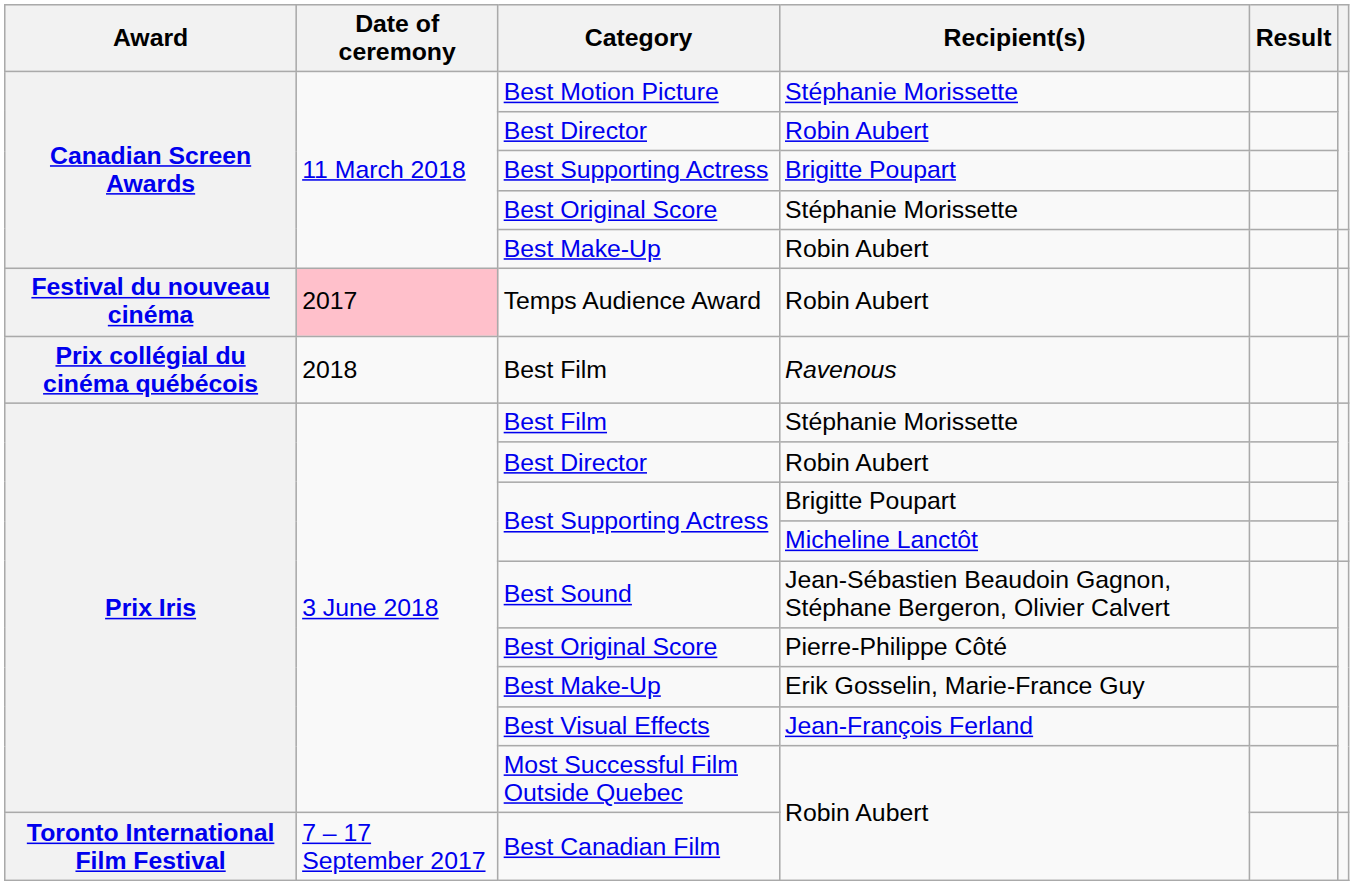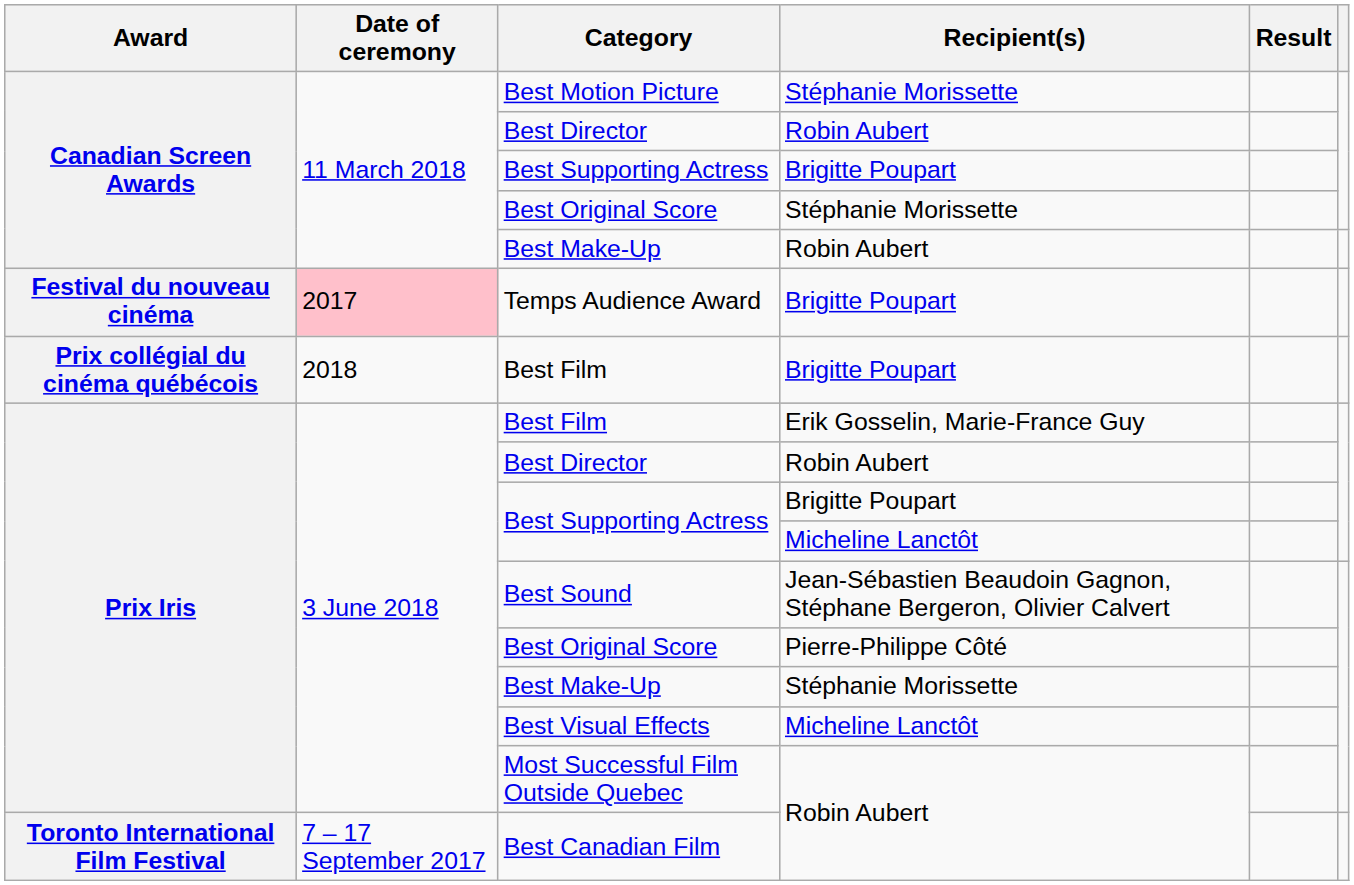Temps Audience Award | Recipient(s): Robin Aubert -> Brigitte Poupart
Prix collégial du cinéma québécois / Best Film | Recipient(s): Ravenous -> Brigitte Poupart
Prix Iris / Best Film | Recipient(s): Stéphanie Morissette -> Erik Gosselin, Marie-France Guy
Prix Iris / Best Make-Up | Recipient(s): Erik Gosselin, Marie-France Guy -> Stéphanie Morissette
Best Visual Effects | Recipient(s): Jean-François Ferland -> Micheline Lanctôt
